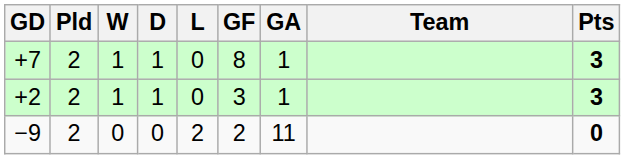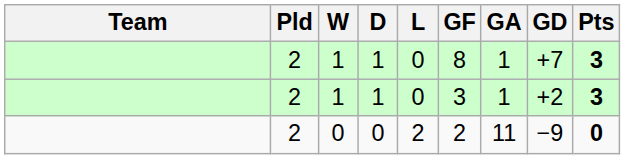columns swapped: Team <-> GD
